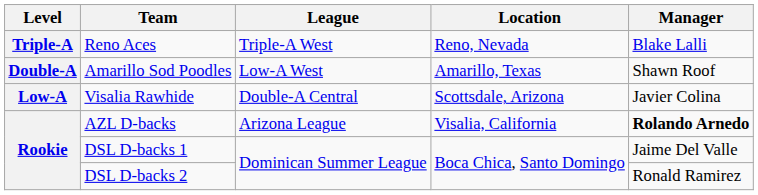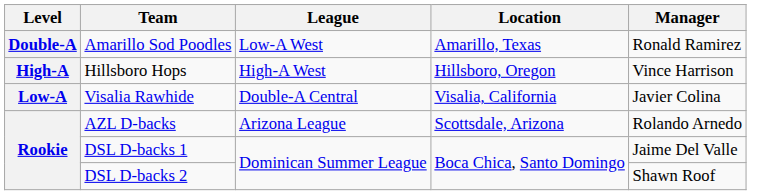- row: Triple-A | Reno Aces | Triple-A West | Reno, Nevada | Blake Lalli
Amarillo Sod Poodles | Manager: Shawn Roof -> Ronald Ramirez
+ row: High-A | Hillsboro Hops | High-A West | Hillsboro, Oregon | Vince Harrison
Visalia Rawhide | Location: Scottsdale, Arizona -> Visalia, California
AZL D-backs | Location: Visalia, California -> Scottsdale, Arizona
AZL D-backs | Manager: bold -> normal
DSL D-backs 2 | Manager: Ronald Ramirez -> Shawn Roof
